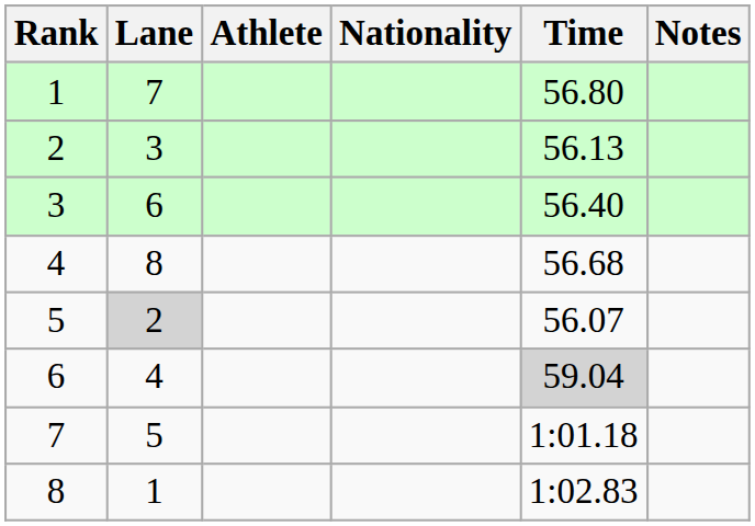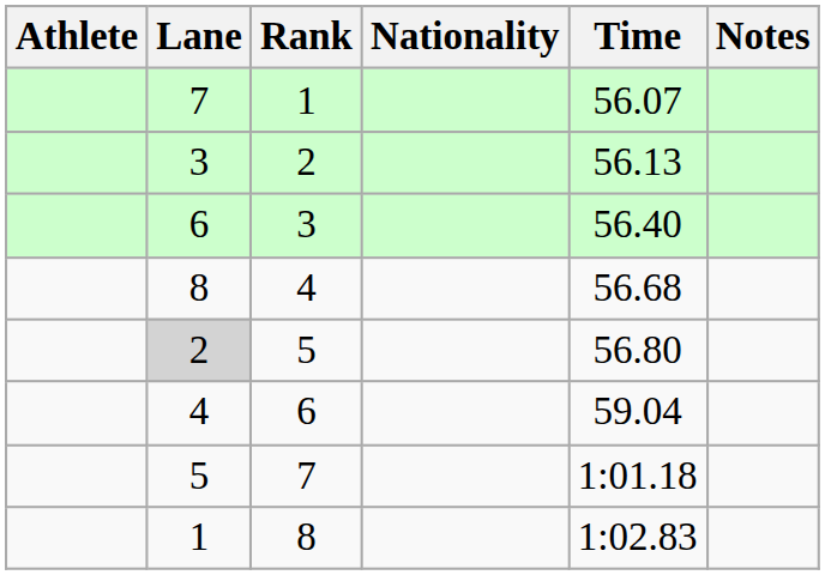columns swapped: Rank <-> Athlete
row 2 | Time: 56.80 -> 56.07
row 6 | Time: 56.07 -> 56.80
row 7 | Time: lightgrey background -> no background
